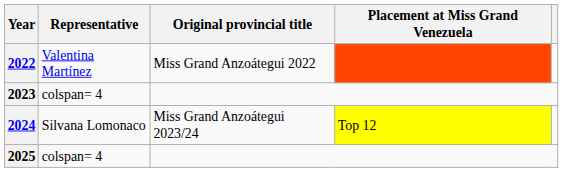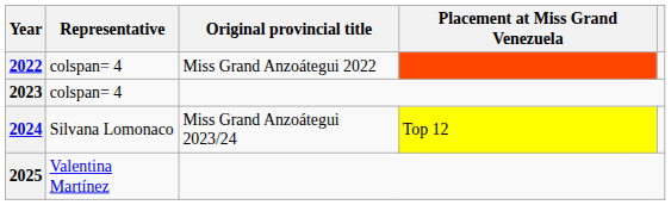2022 | Representative: Valentina Martínez -> colspan= 4
2025 | Representative: colspan= 4 -> Valentina Martínez
